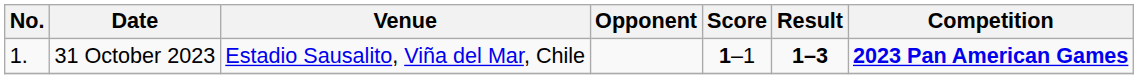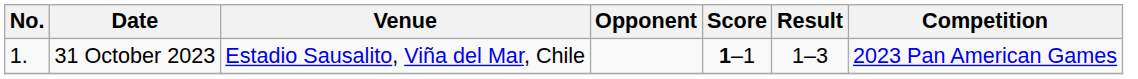31 October 2023 | Result: bold -> normal
31 October 2023 | Competition: bold -> normal
